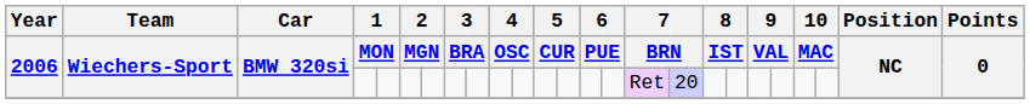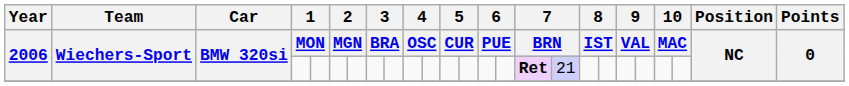row 3 | column 16: normal -> bold
row 3 | column 17: 20 -> 21
